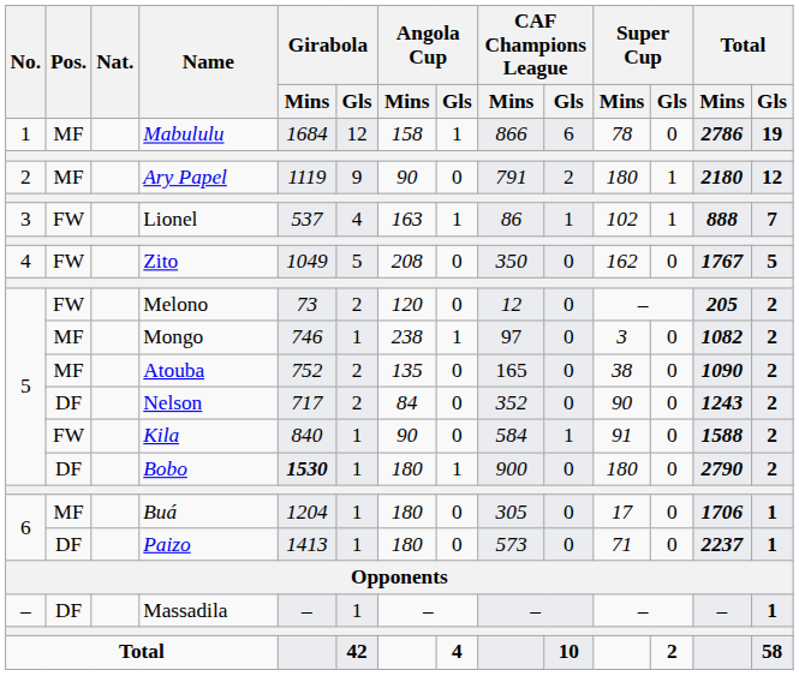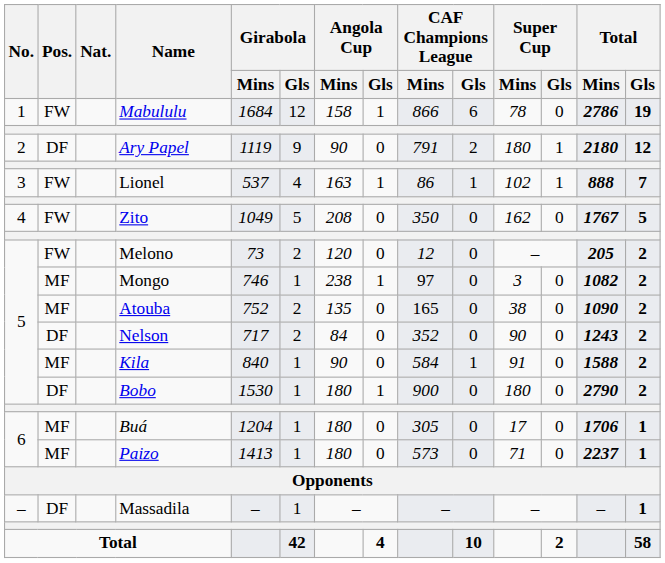Mabululu | Pos.: MF -> FW
Ary Papel | Pos.: MF -> DF
Kila | Pos.: FW -> MF
Bobo | Girabola / Mins: bold -> normal
Paizo | Pos.: DF -> MF
